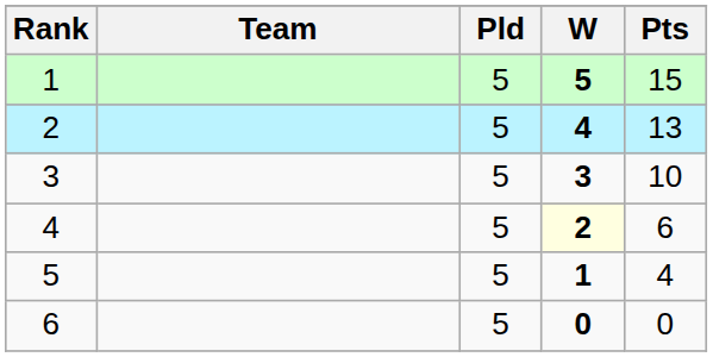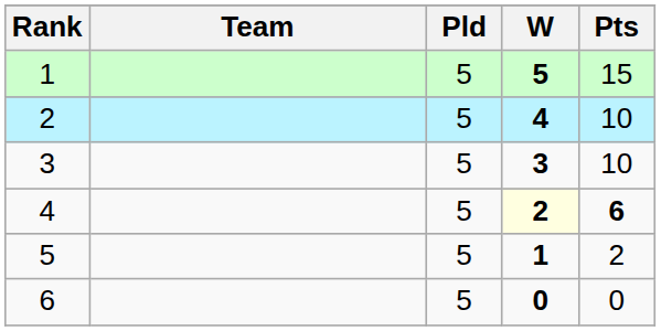row 3 | Pts: 13 -> 10
row 5 | Pts: normal -> bold
row 6 | Pts: 4 -> 2
